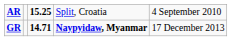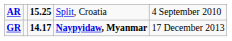GR | column 3: 14.71 -> 14.17
